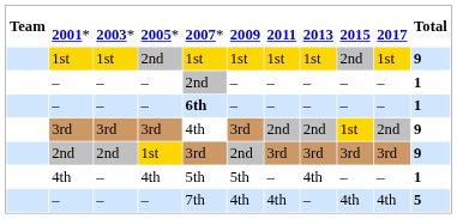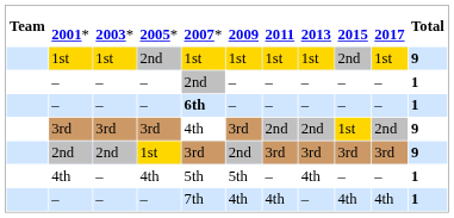row 8 | column 11: 5 -> 1
